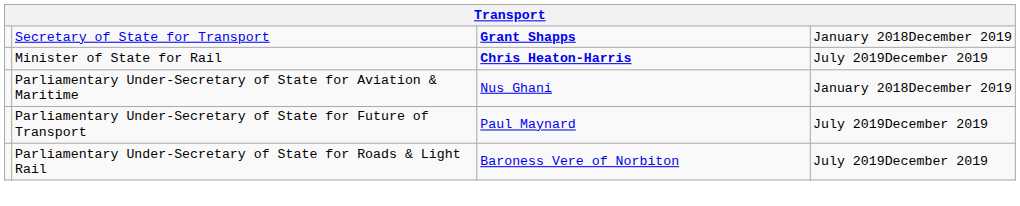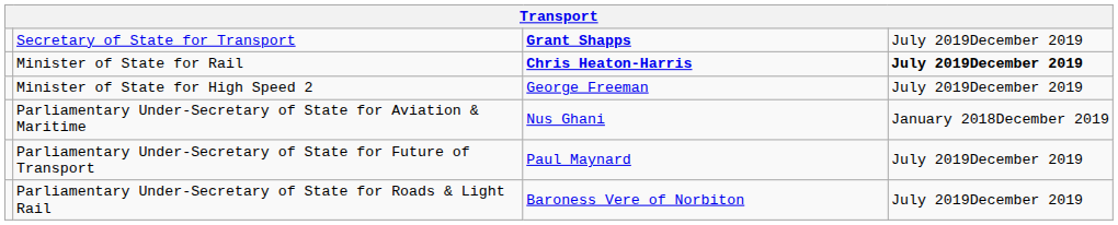Secretary of State for Transport | column 4: January 2018December 2019 -> July 2019December 2019
Minister of State for Rail | column 4: normal -> bold
+ row: Minister of State for High Speed 2 | George Freeman | July 2019December 2019
